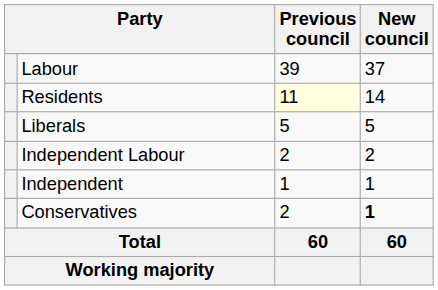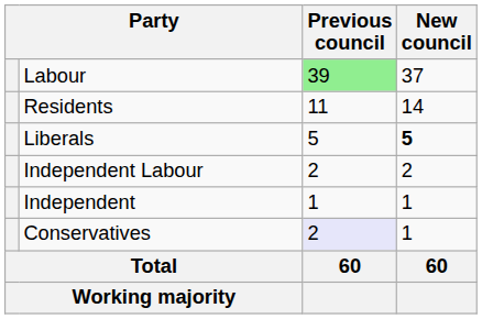Labour | Previous council: no background -> lightgreen background
Residents | Previous council: lightyellow background -> no background
Liberals | New council: normal -> bold
Conservatives | Previous council: no background -> lavender background
Conservatives | New council: bold -> normal
